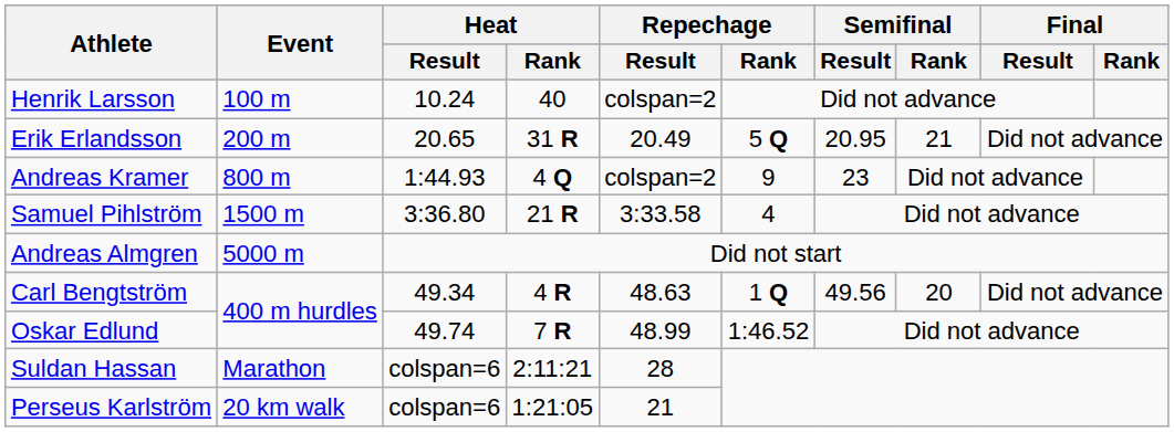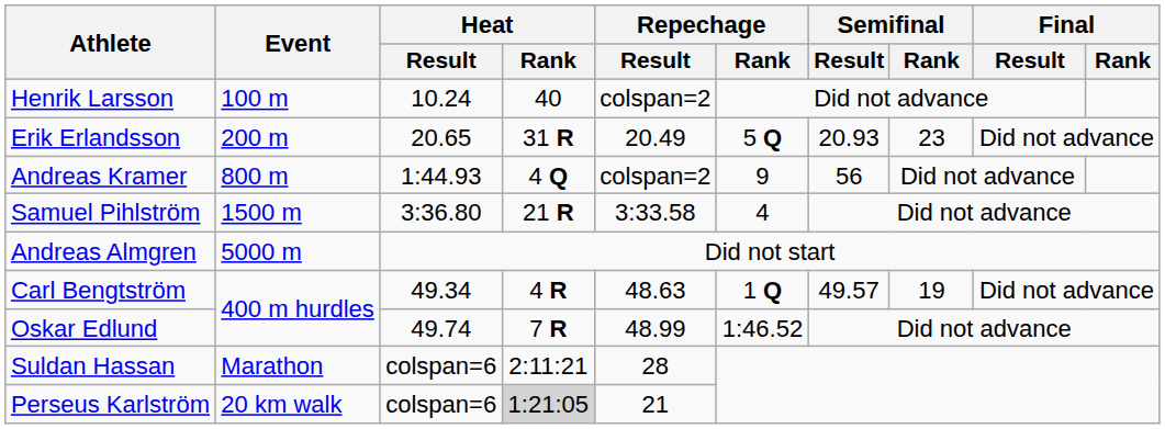Erik Erlandsson | Semifinal / Result: 20.95 -> 20.93
Erik Erlandsson | Semifinal / Rank: 21 -> 23
Andreas Kramer | Semifinal / Result: 23 -> 56
Carl Bengtström | Semifinal / Result: 49.56 -> 49.57
Carl Bengtström | Semifinal / Rank: 20 -> 19
Perseus Karlström | Heat / Rank: no background -> lightgrey background
